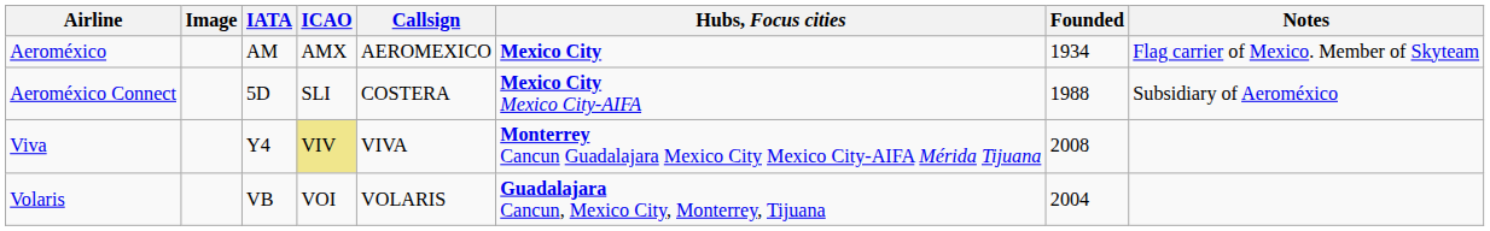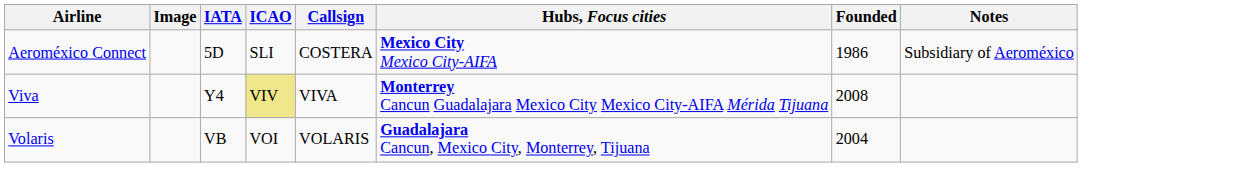- row: Aeroméxico | AM | AMX | AEROMEXICO | Mexico City | 1934 | Flag carrier of Mexico. Member of Skyteam
Aeroméxico Connect | Founded: 1988 -> 1986
